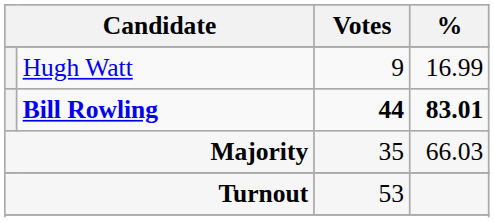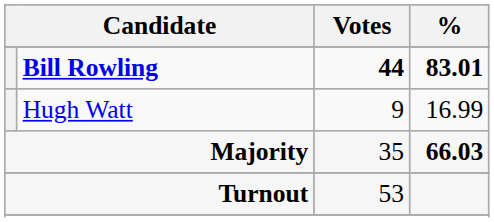rows swapped: Bill Rowling <-> Hugh Watt
Majority | %: normal -> bold
